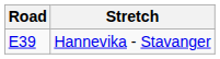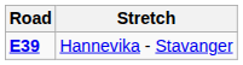Hannevika - Stavanger | Road: normal -> bold
